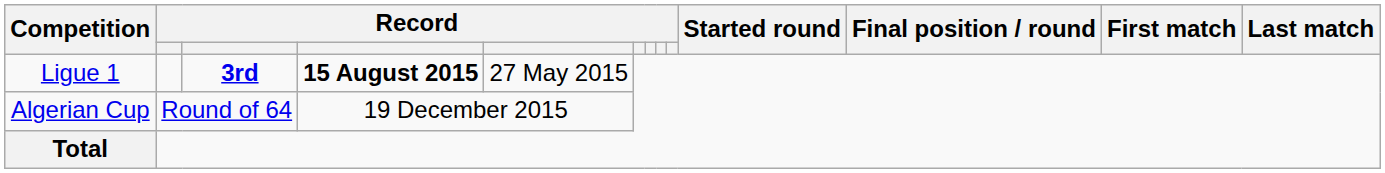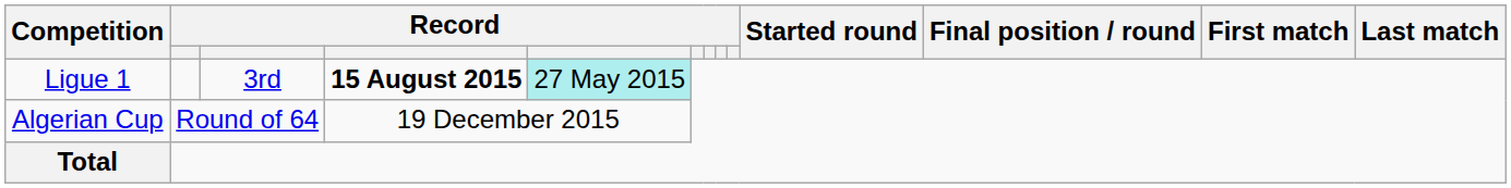Ligue 1 | column 3: bold -> normal
Ligue 1 | column 5: no background -> paleturquoise background
